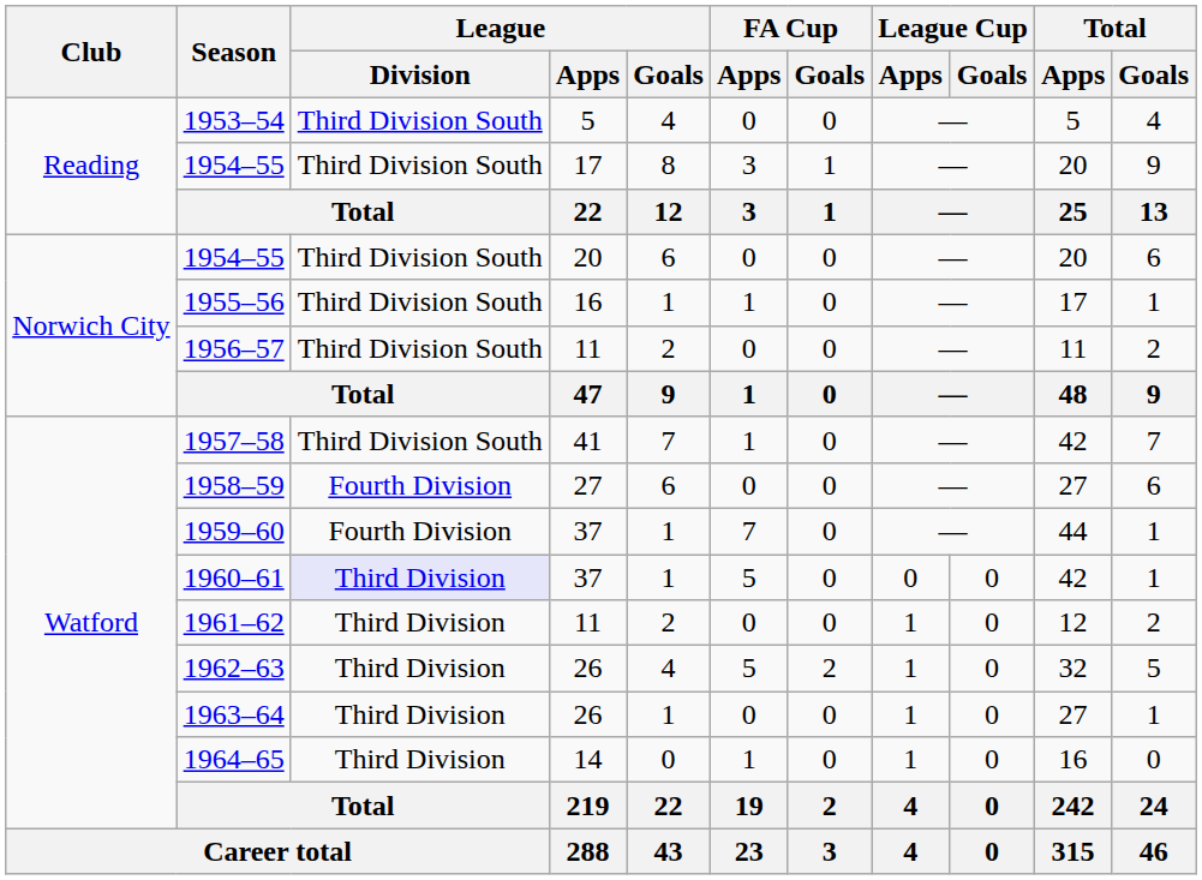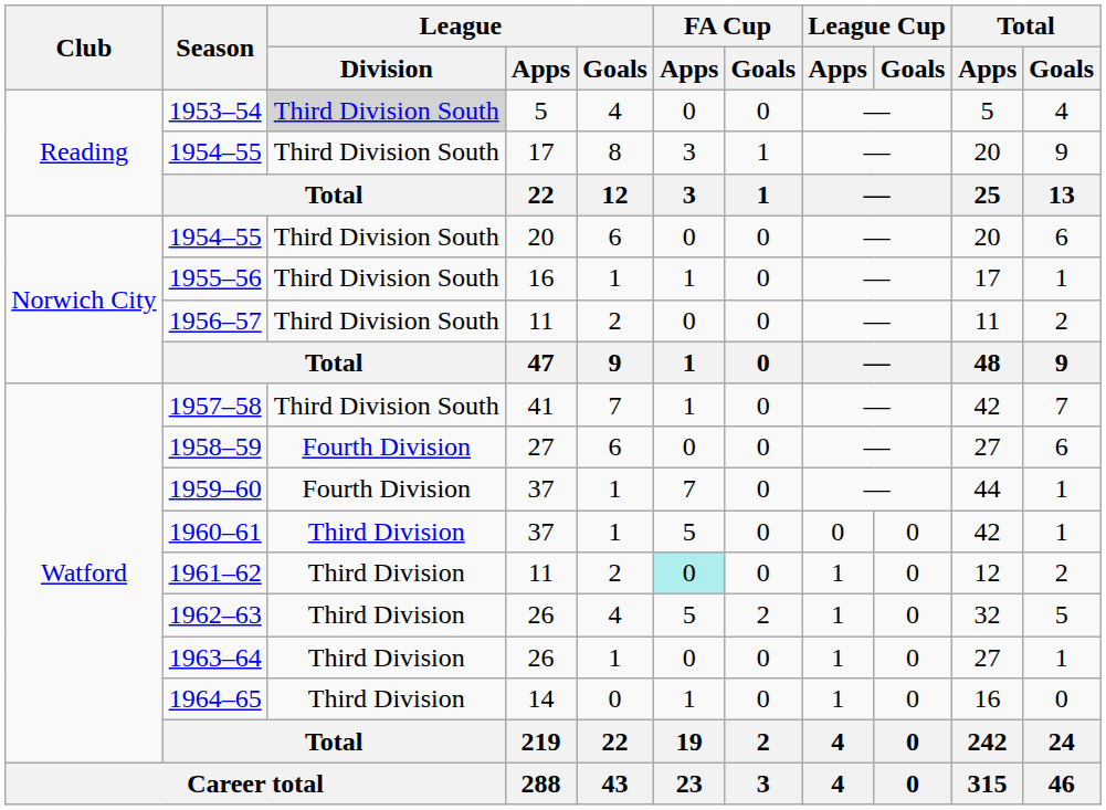1953–54 | League / Division: no background -> lightgrey background
1960–61 | League / Division: lavender background -> no background
1961–62 | FA Cup / Apps: no background -> paleturquoise background
